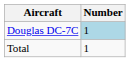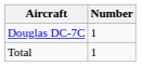Douglas DC-7C | Number: lightblue background -> no background
